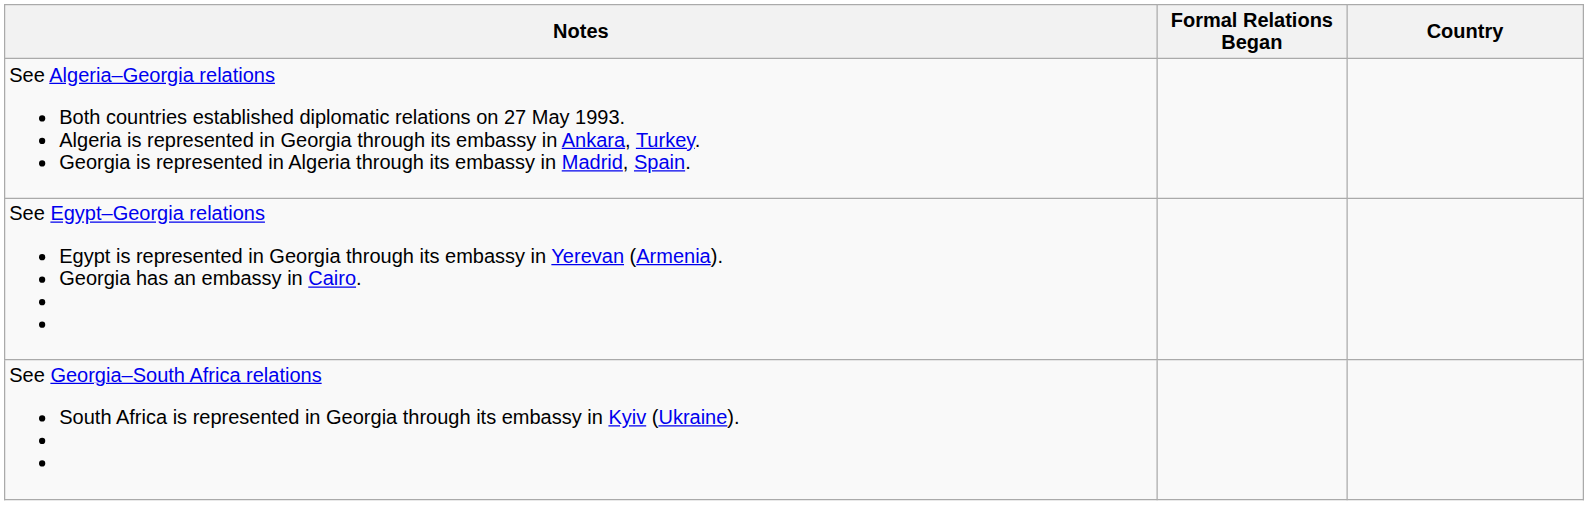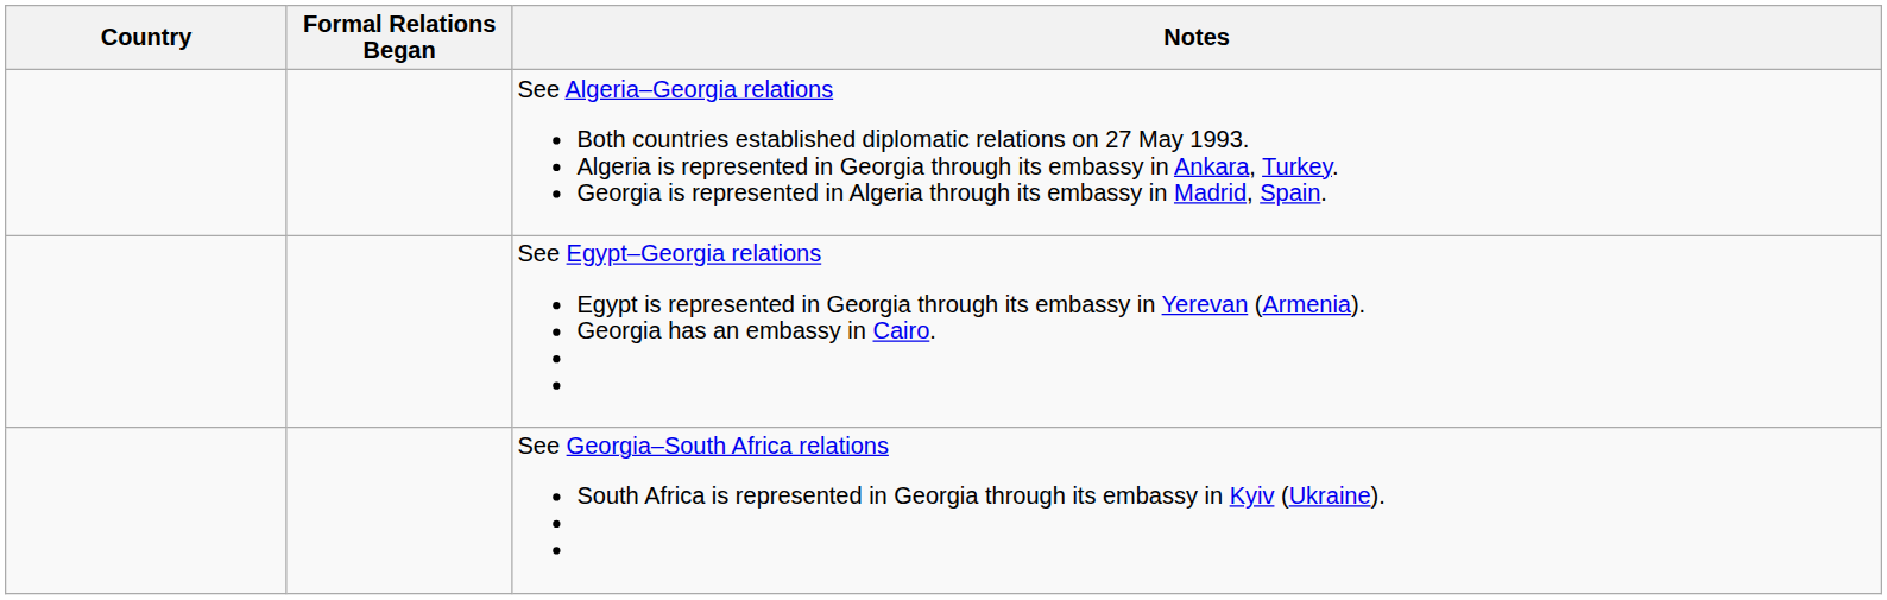columns swapped: Country <-> Notes
